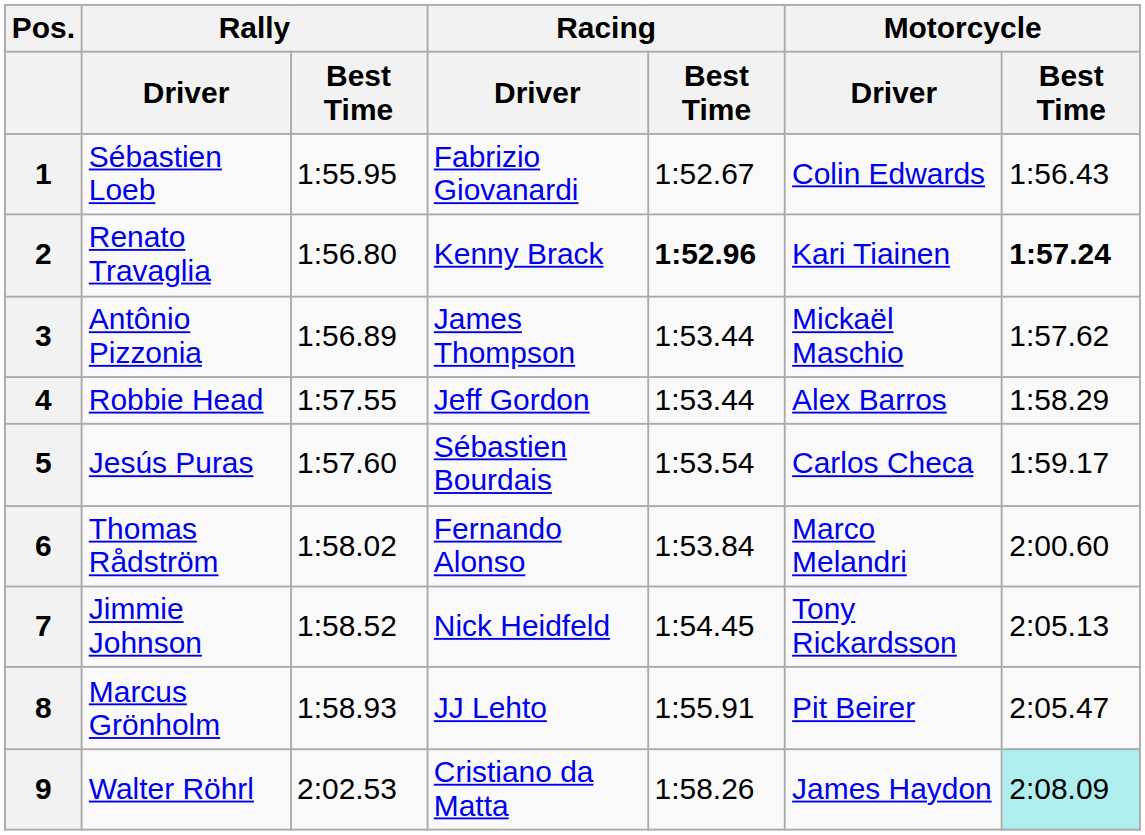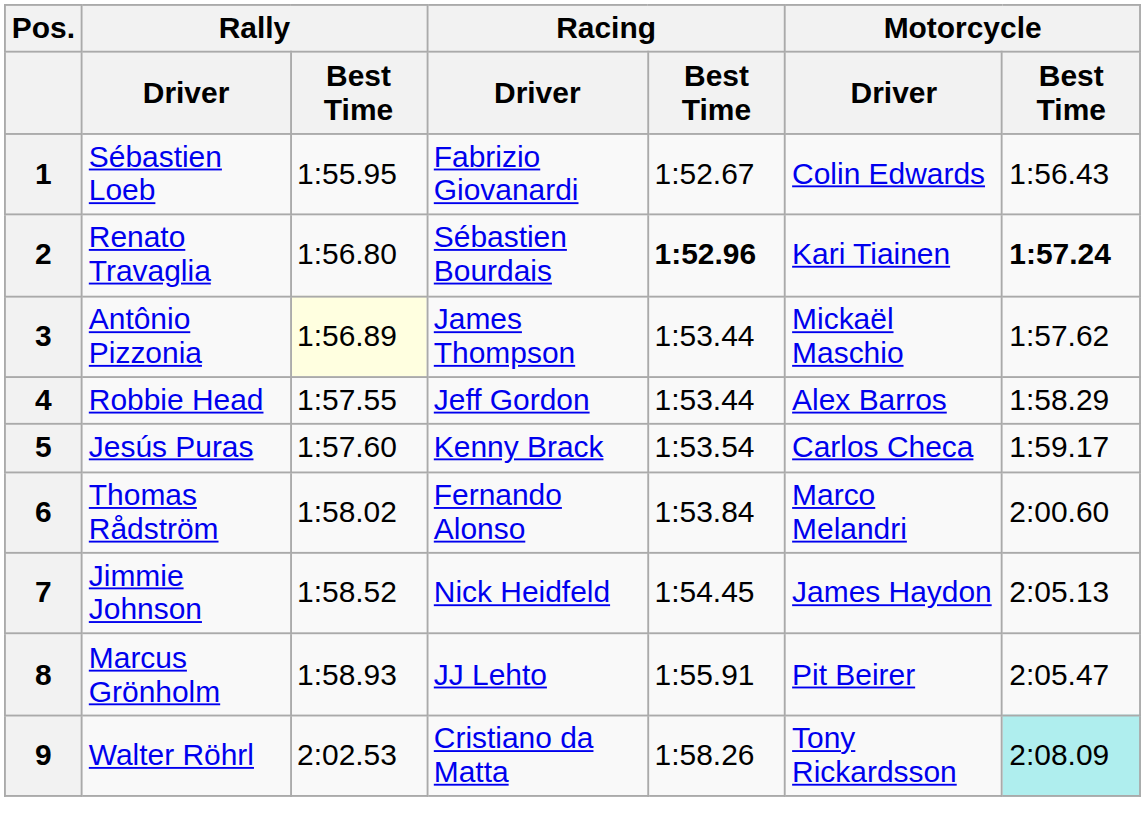2 | Racing / Driver: Kenny Brack -> Sébastien Bourdais
3 | Rally / Best Time: no background -> lightyellow background
5 | Racing / Driver: Sébastien Bourdais -> Kenny Brack
7 | Motorcycle / Driver: Tony Rickardsson -> James Haydon
9 | Motorcycle / Driver: James Haydon -> Tony Rickardsson
